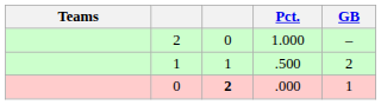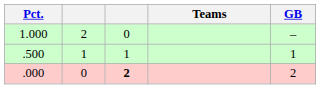columns swapped: Teams <-> Pct.
row 3 | GB: 2 -> 1
row 4 | GB: 1 -> 2
